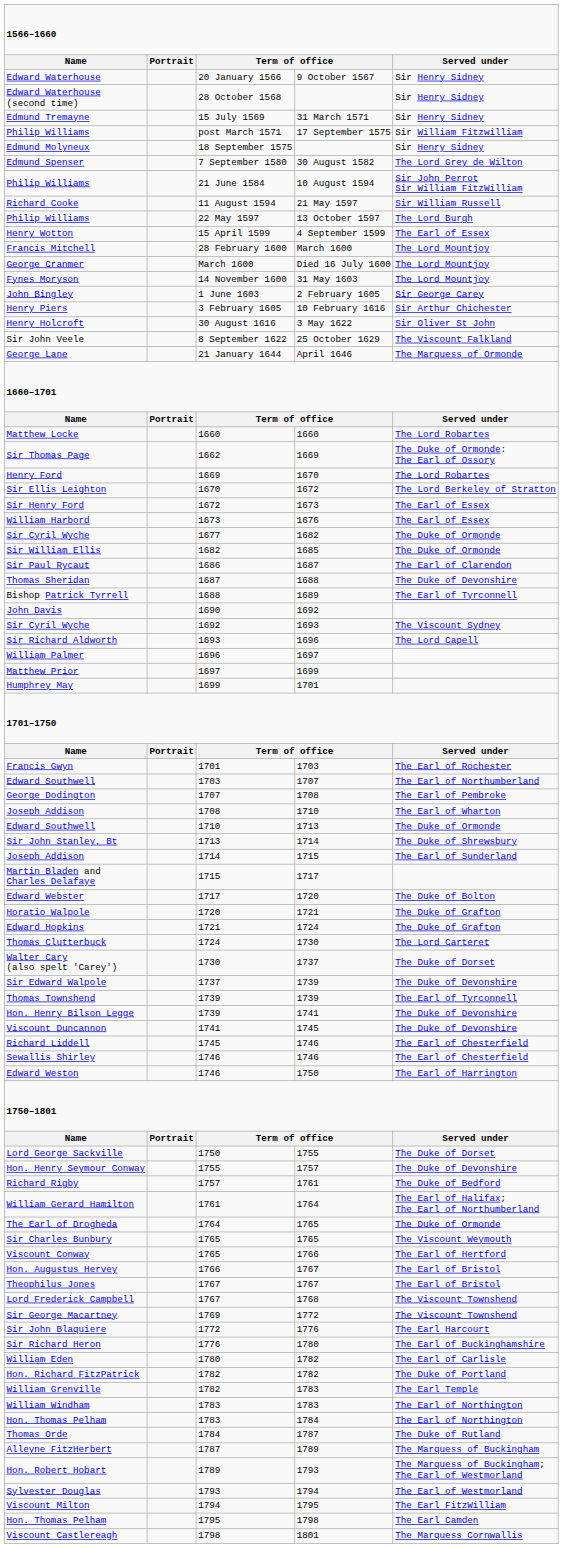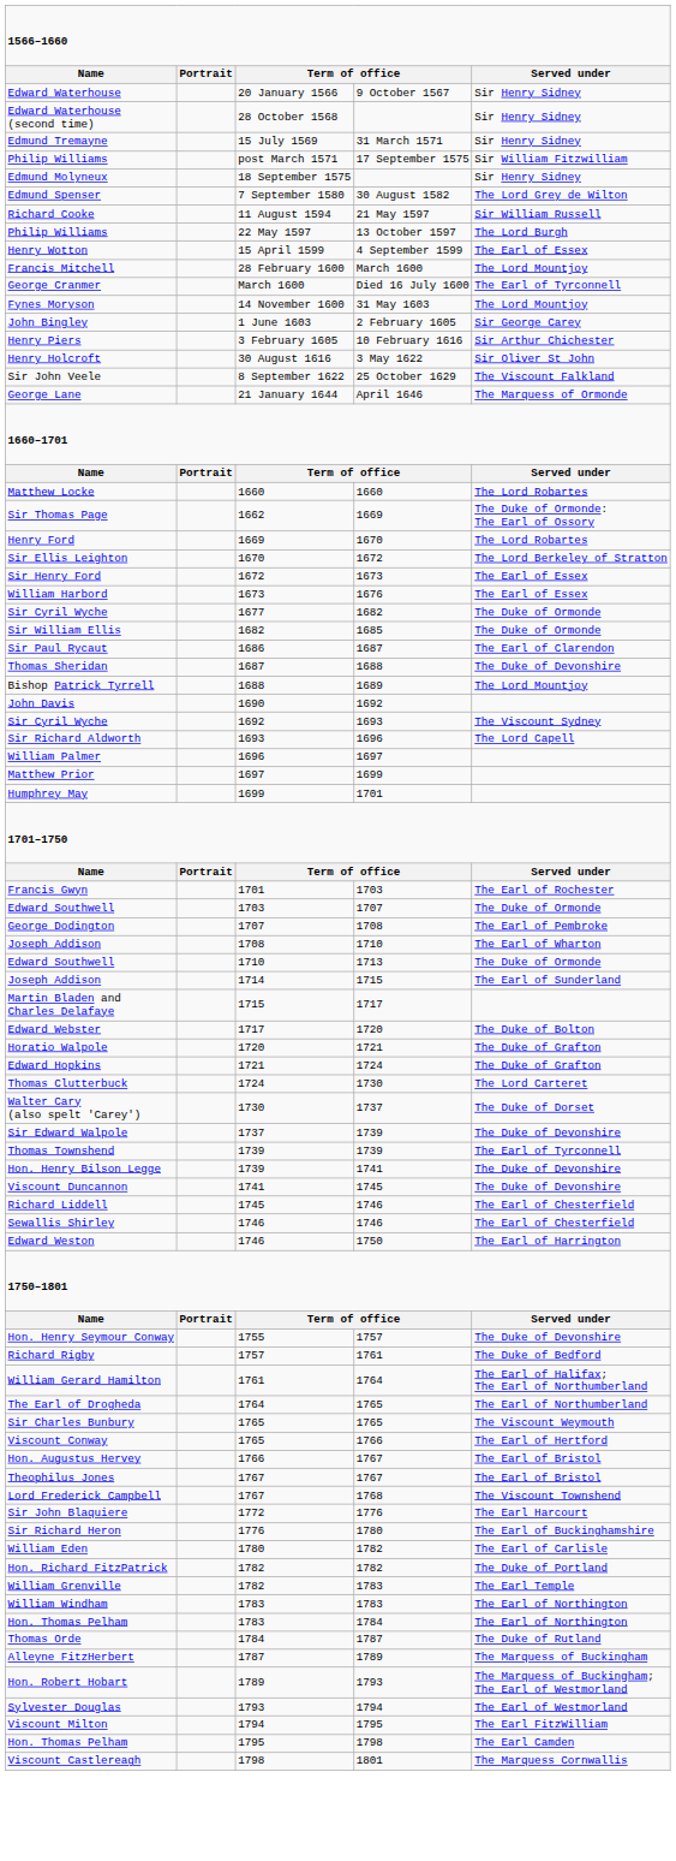- row: Philip Williams | 21 June 1584 | 10 August 1594 | Sir John Perrot Sir William FitzWilliam
George Cranmer | column 5: The Lord Mountjoy -> The Earl of Tyrconnell
Bishop Patrick Tyrrell | column 5: The Earl of Tyrconnell -> The Lord Mountjoy
Edward Southwell / 1703 | column 5: The Earl of Northumberland -> The Duke of Ormonde
- row: Sir John Stanley, Bt | 1713 | 1714 | The Duke of Shrewsbury
- row: Lord George Sackville | 1750 | 1755 | The Duke of Dorset
The Earl of Drogheda | column 5: The Duke of Ormonde -> The Earl of Northumberland
- row: Sir George Macartney | 1769 | 1772 | The Viscount Townshend
